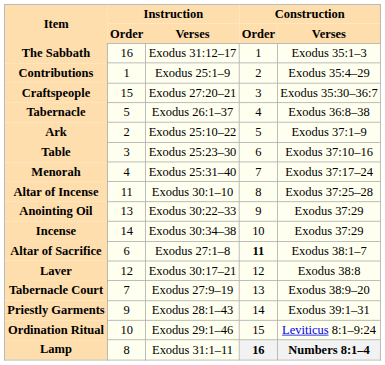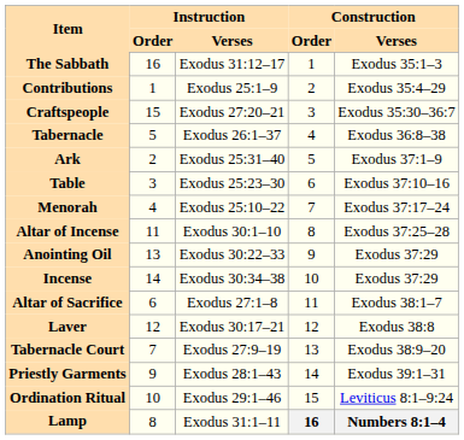Ark | Instruction / Verses: Exodus 25:10–22 -> Exodus 25:31–40
Menorah | Instruction / Verses: Exodus 25:31–40 -> Exodus 25:10–22
Altar of Sacrifice | Construction / Order: bold -> normal
